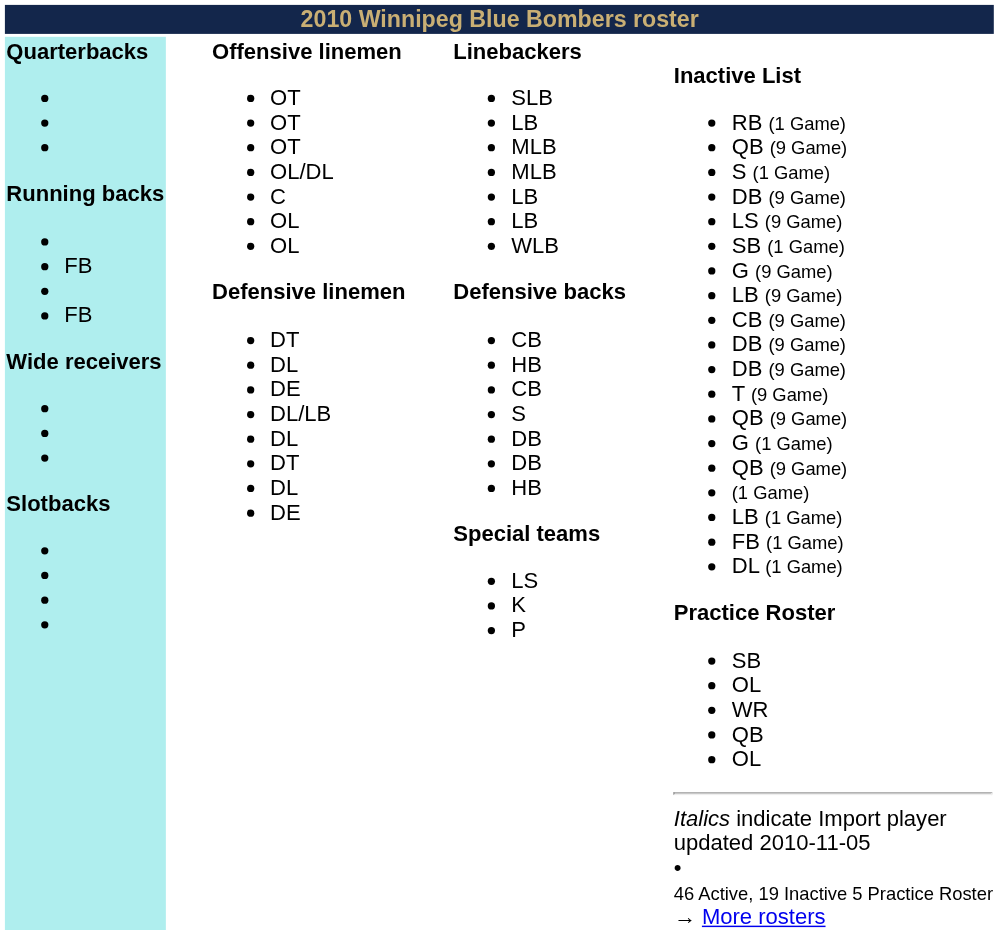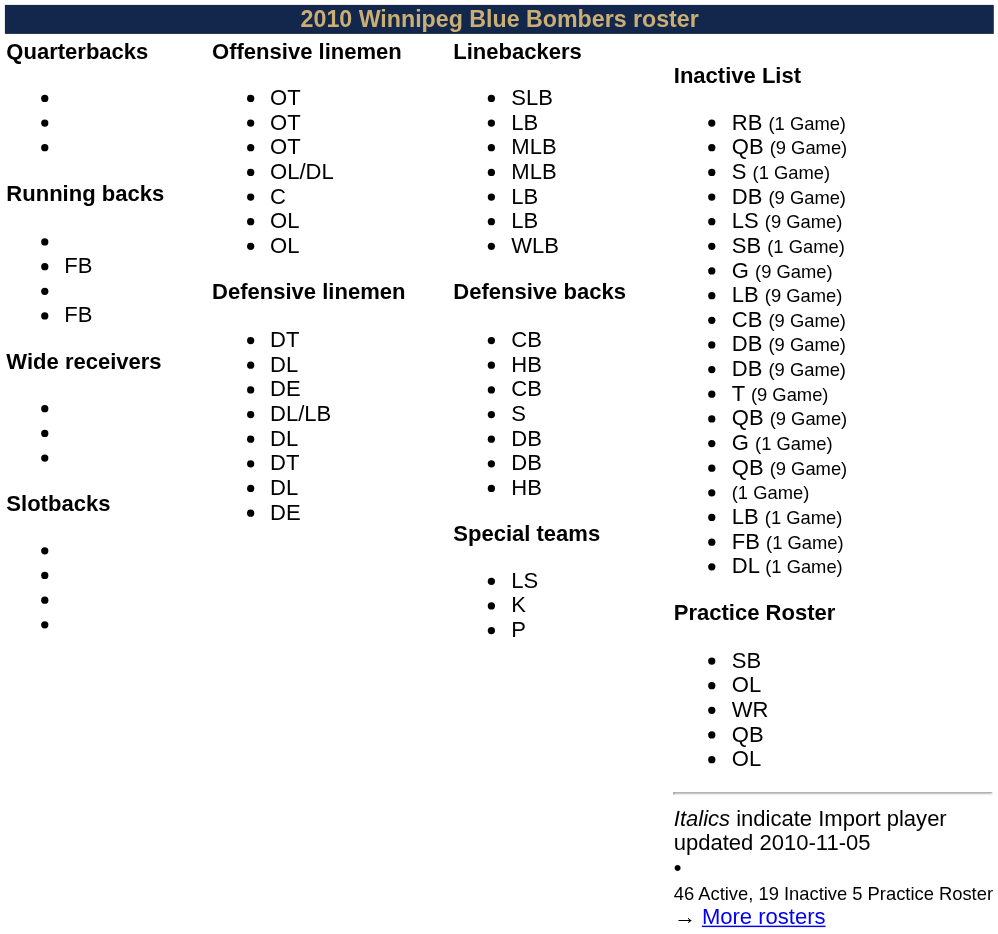Quarterbacks Running backs FB FB Wide receivers Slotbacks | column 1: paleturquoise background -> no background
